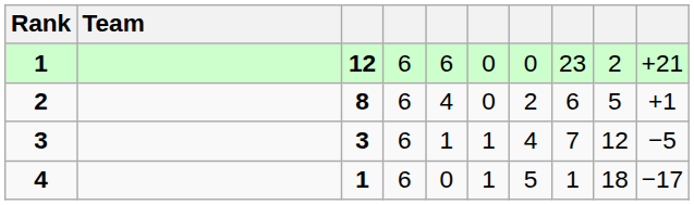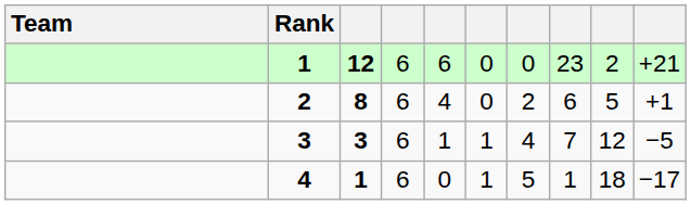columns swapped: Rank <-> Team
